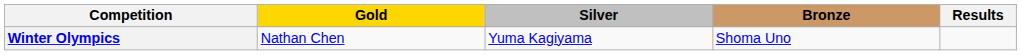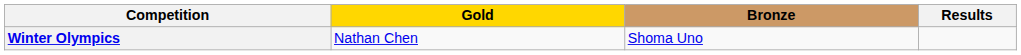- column: Silver | Yuma Kagiyama
